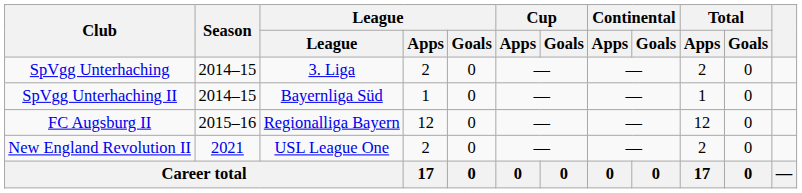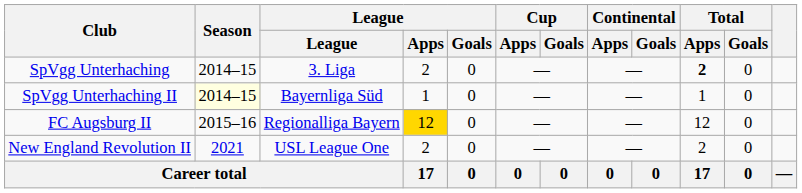SpVgg Unterhaching | Total / Apps: normal -> bold
SpVgg Unterhaching II | Season: no background -> lightyellow background
FC Augsburg II | League / Apps: no background -> gold background
